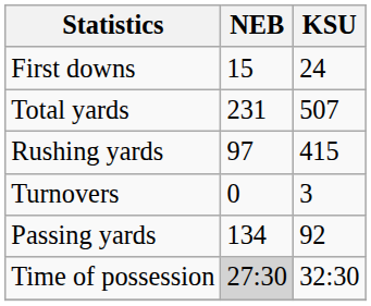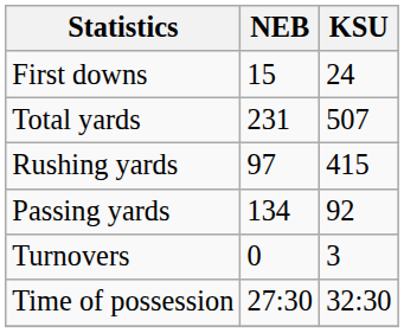rows swapped: Passing yards <-> Turnovers
Time of possession | NEB: lightgrey background -> no background
